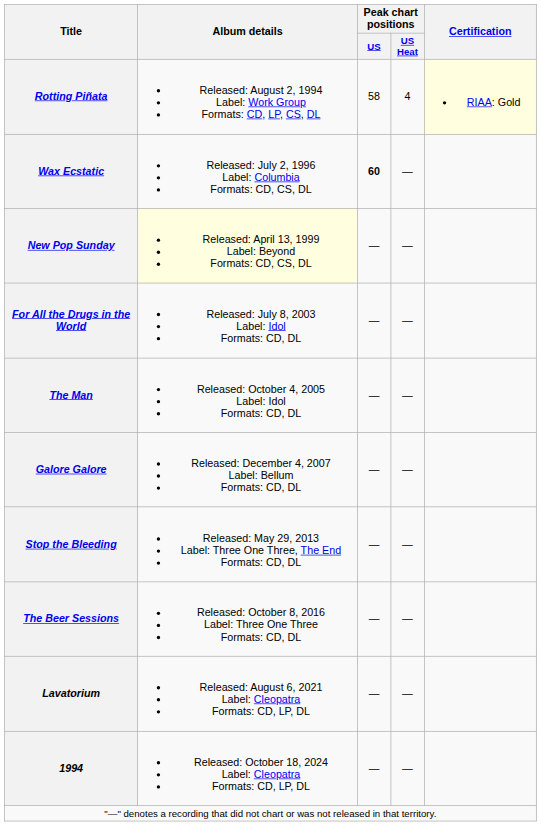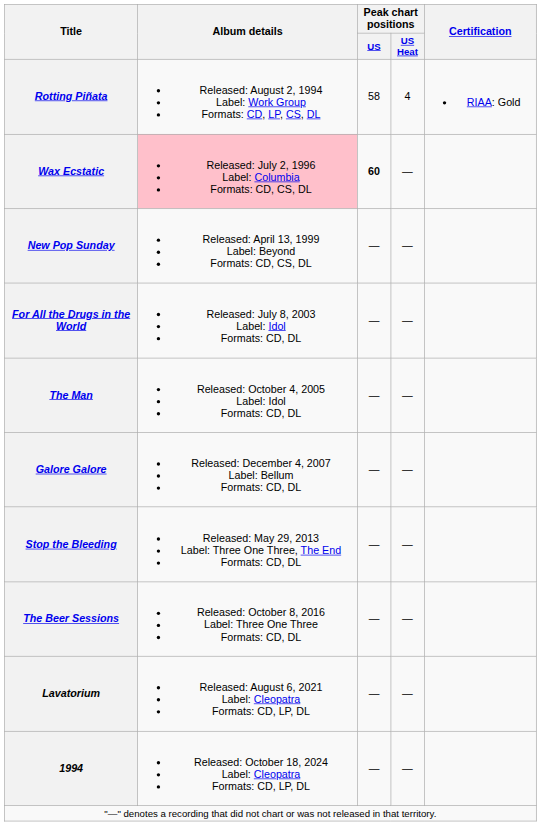Rotting Piñata | Certification: lightyellow background -> no background
Wax Ecstatic | Album details: no background -> pink background
New Pop Sunday | Album details: lightyellow background -> no background
